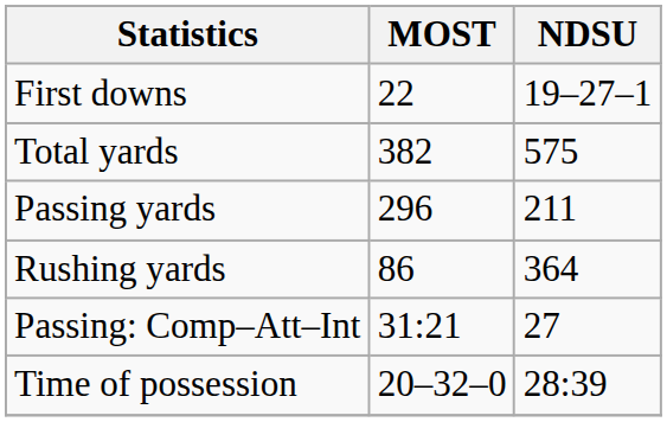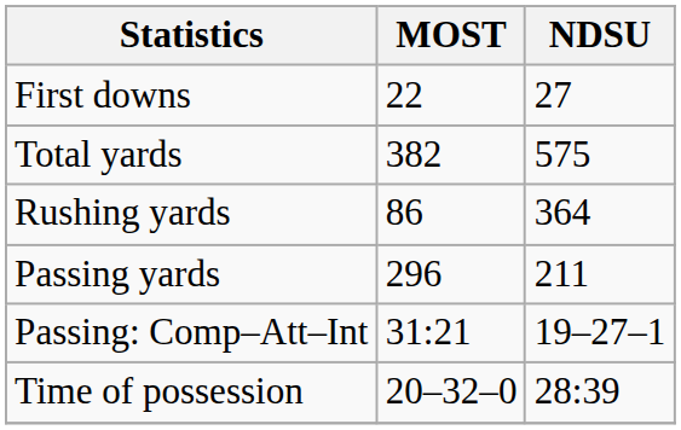First downs | NDSU: 19–27–1 -> 27
rows swapped: Rushing yards <-> Passing yards
Passing: Comp–Att–Int | NDSU: 27 -> 19–27–1
